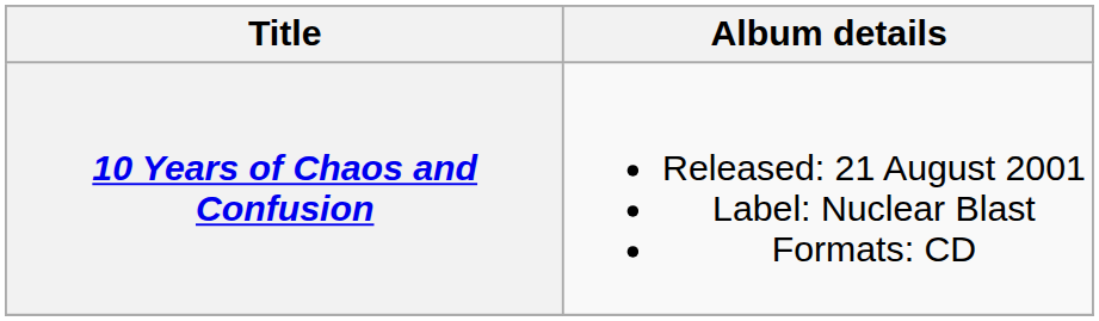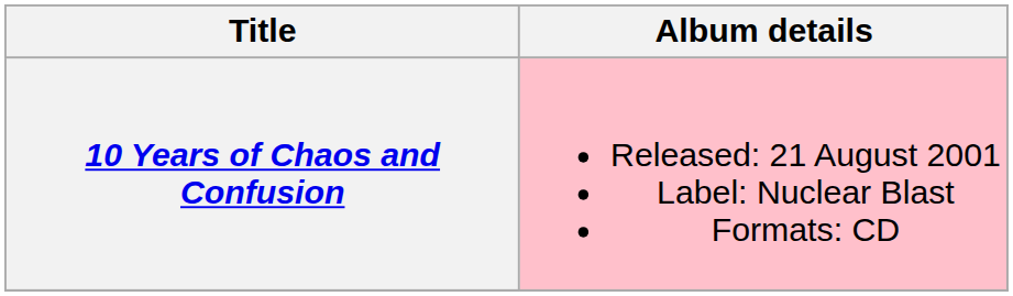10 Years of Chaos and Confusion | Album details: no background -> pink background
